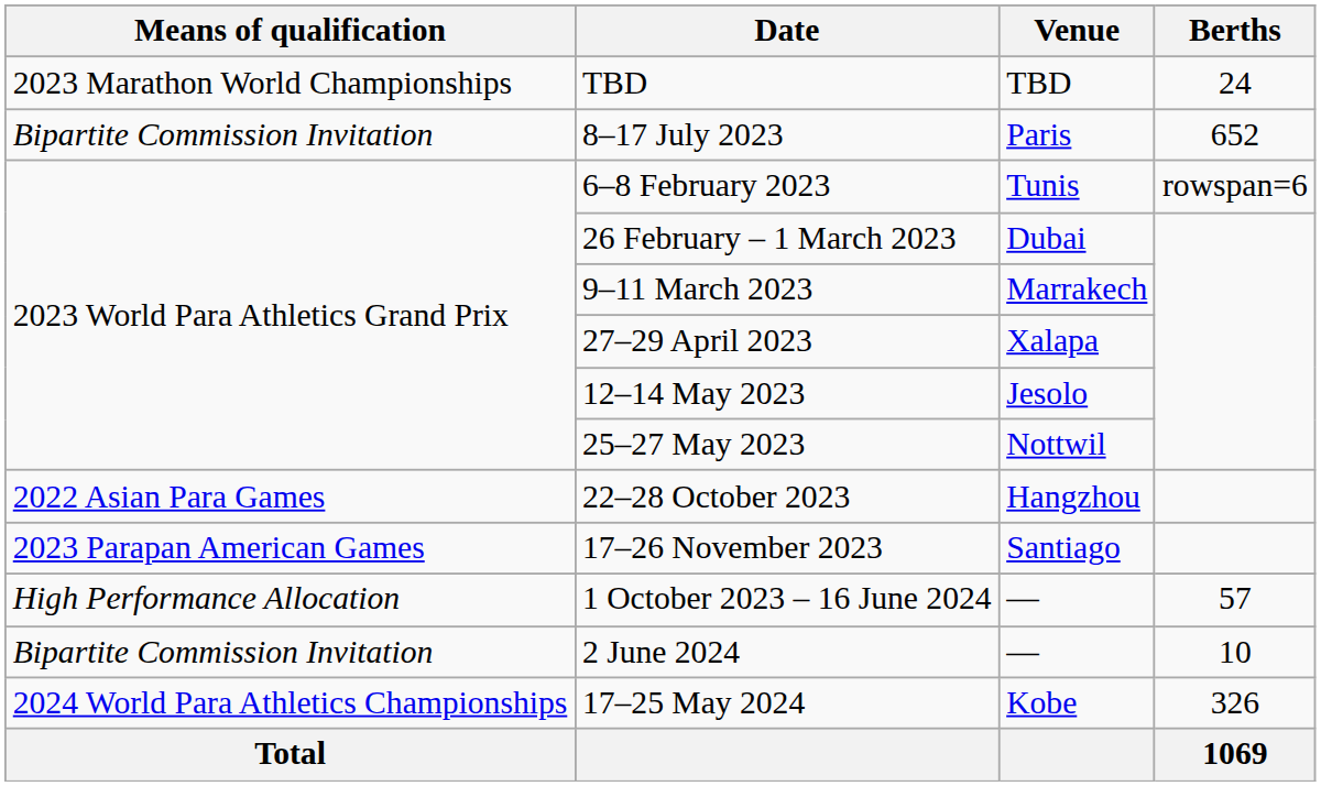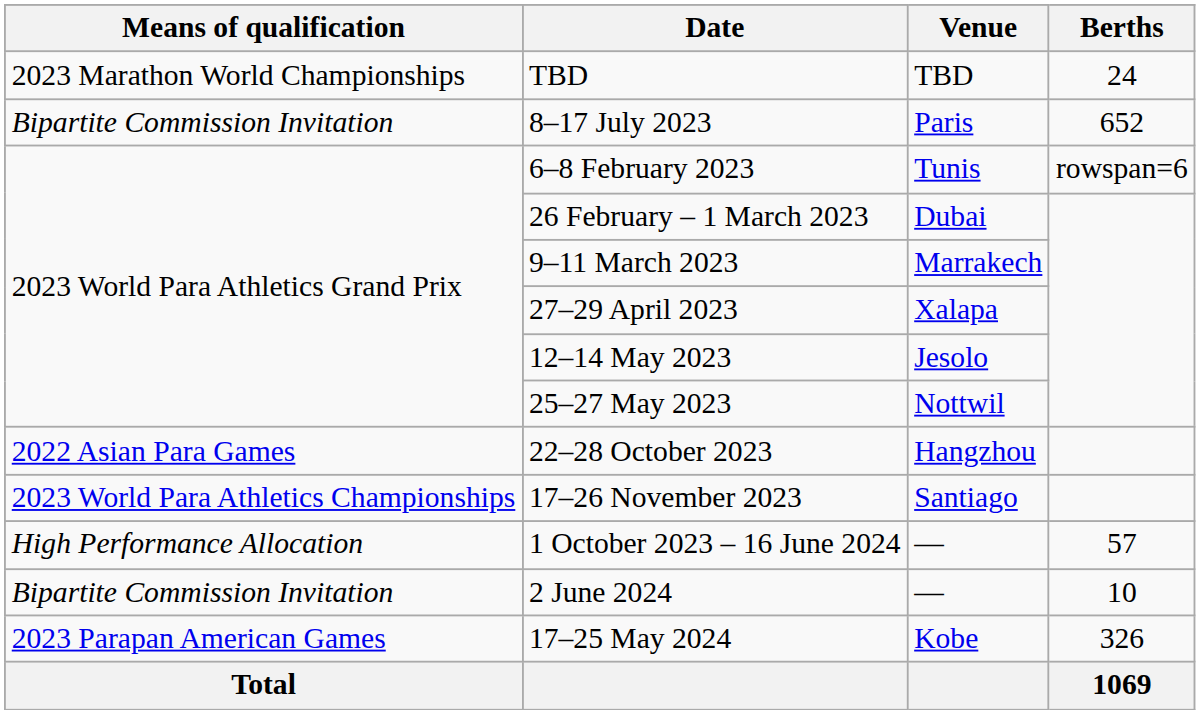17–26 November 2023 | Means of qualification: 2023 Parapan American Games -> 2023 World Para Athletics Championships
17–25 May 2024 | Means of qualification: 2024 World Para Athletics Championships -> 2023 Parapan American Games
